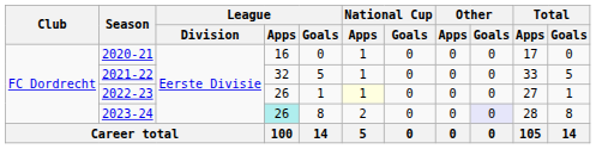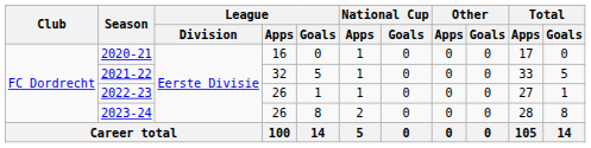2022-23 | National Cup / Apps: lightyellow background -> no background
2023-24 | League / Apps: paleturquoise background -> no background
2023-24 | Other / Goals: lavender background -> no background
